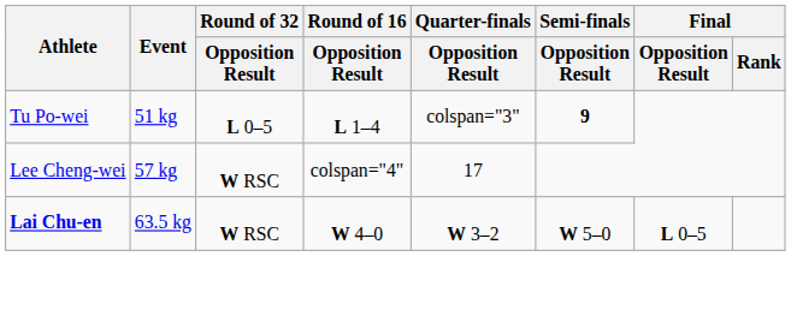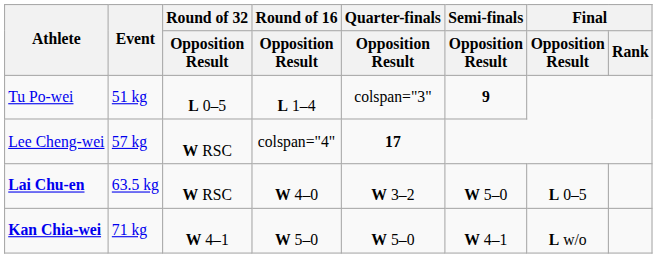Lee Cheng-wei | Quarter-finals / Opposition Result: normal -> bold
+ row: Kan Chia-wei | 71 kg | W 4–1 | W 5–0 | W 5–0 | W 4–1 | L w/o
